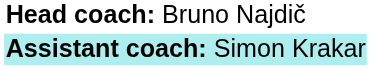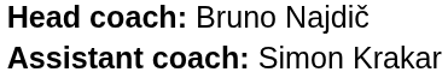row 2 | column 1: paleturquoise background -> no background
